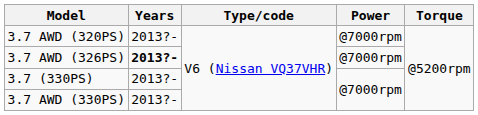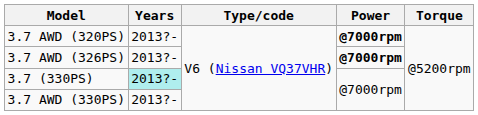3.7 AWD (320PS) | Power: normal -> bold
3.7 AWD (326PS) | Years: bold -> normal
3.7 AWD (326PS) | Power: normal -> bold
3.7 (330PS) | Years: no background -> paleturquoise background
